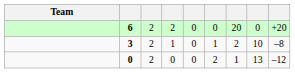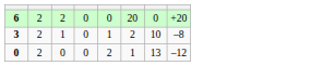- column: Team
